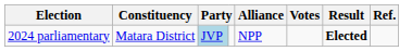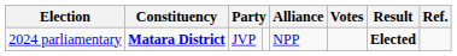2024 parliamentary | Constituency: normal -> bold
2024 parliamentary | column 3: lightblue background -> no background
